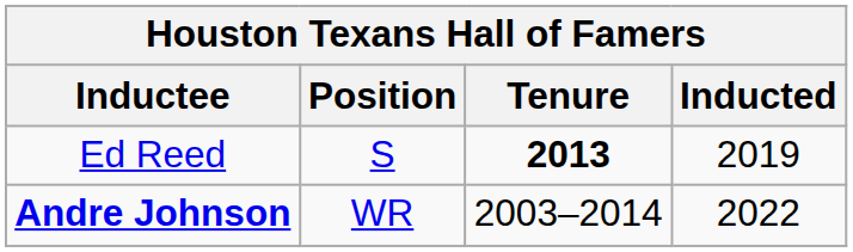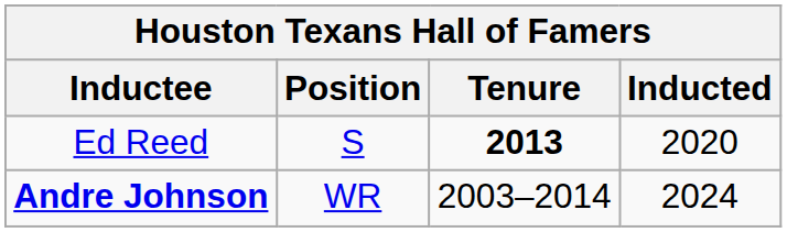Ed Reed | Inducted: 2019 -> 2020
Andre Johnson | Inducted: 2022 -> 2024
